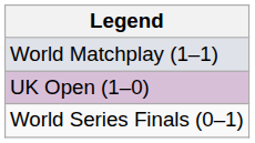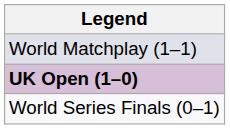row 3 | column 1: normal -> bold
